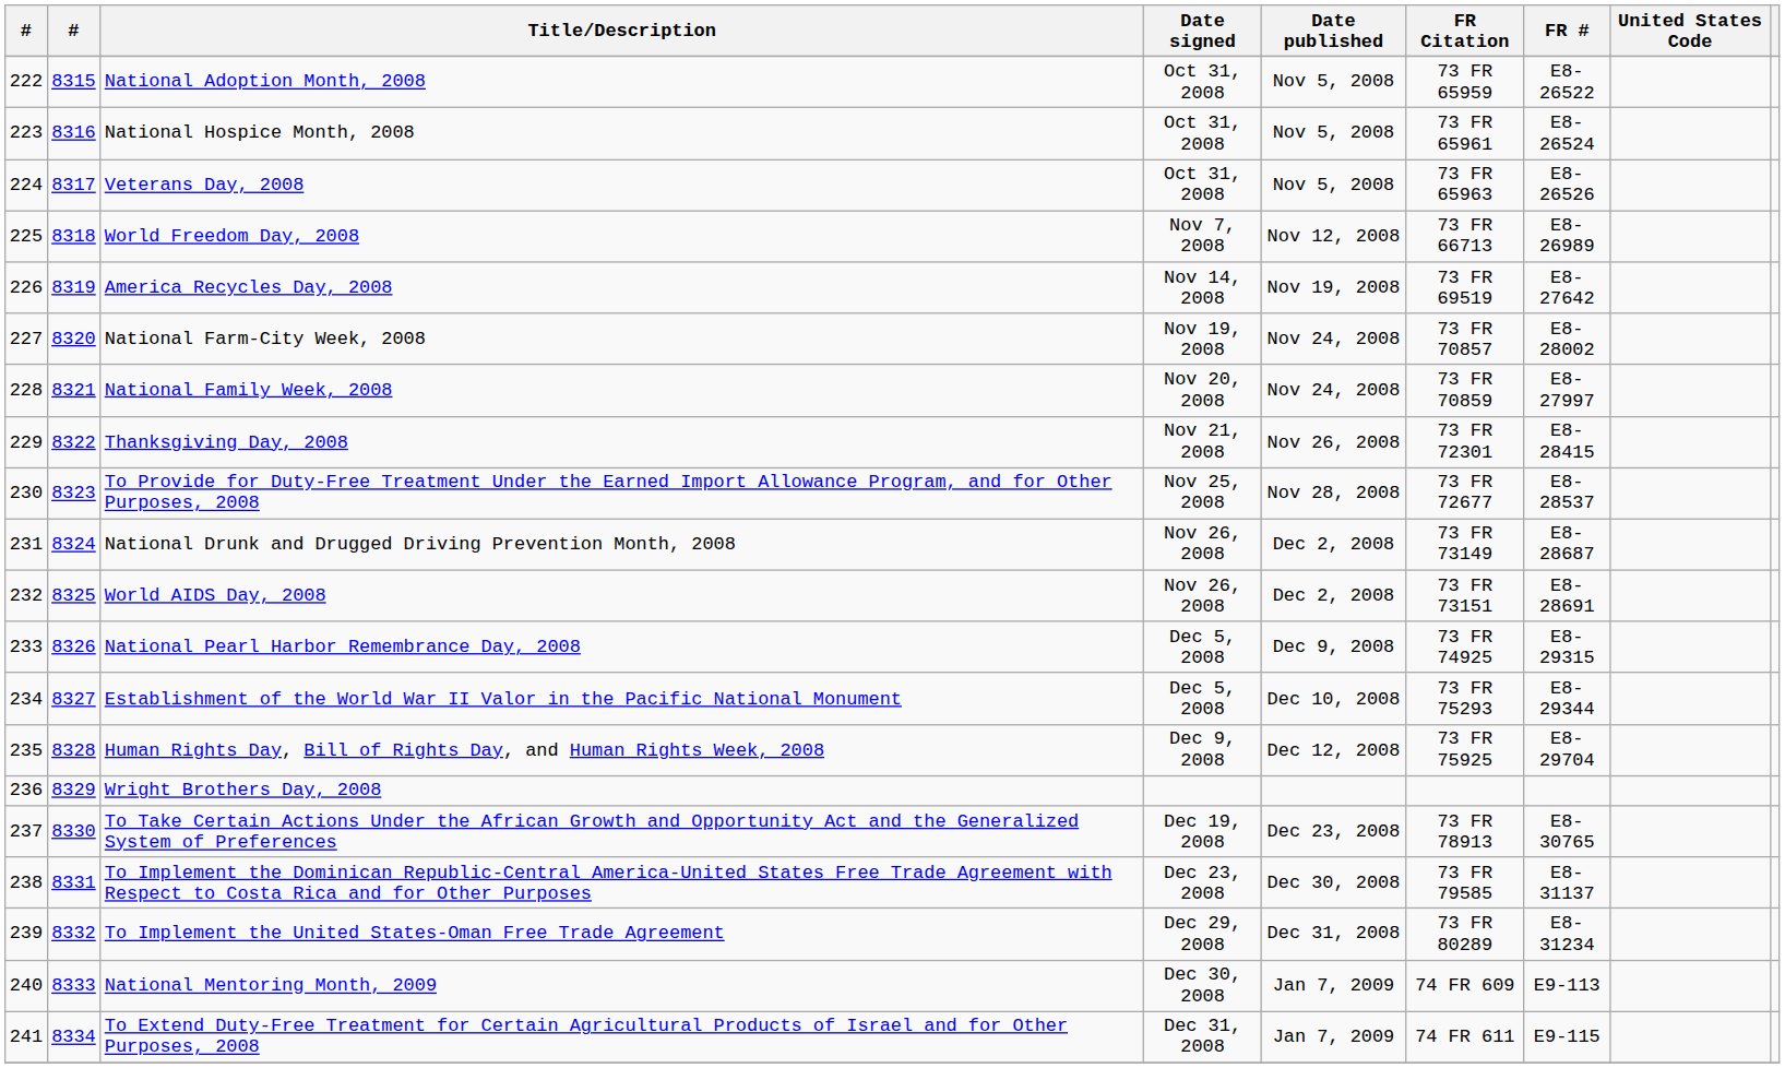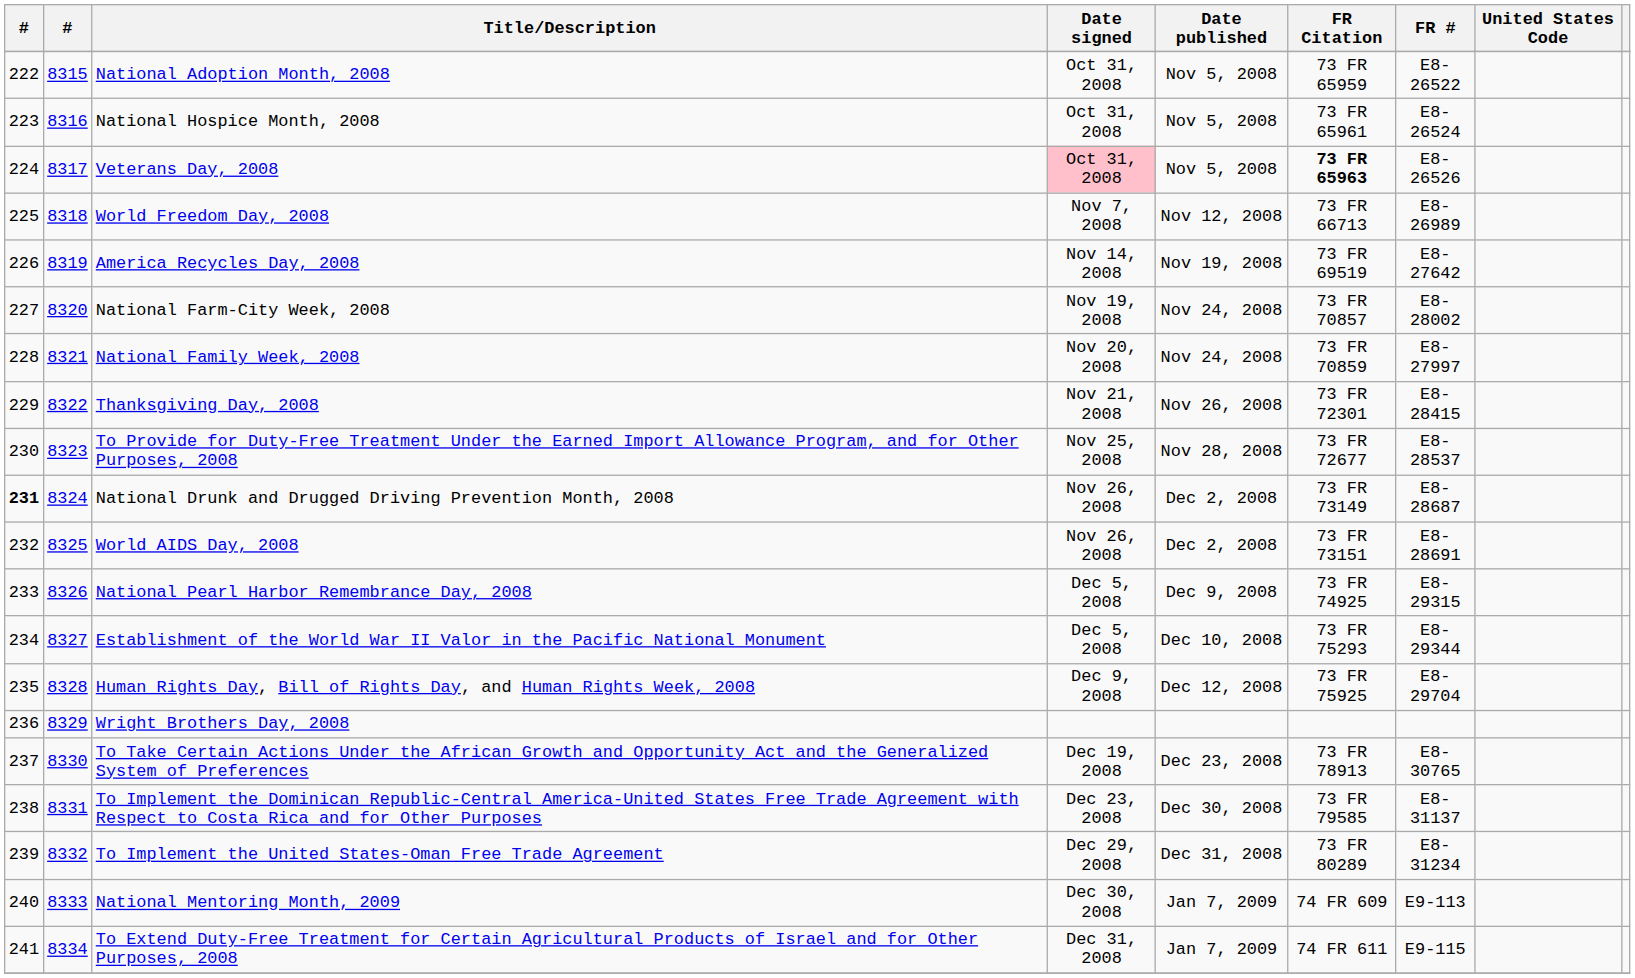Veterans Day, 2008 | Date signed: no background -> pink background
Veterans Day, 2008 | FR Citation: normal -> bold
National Drunk and Drugged Driving Prevention Month, 2008 | column 1: normal -> bold
